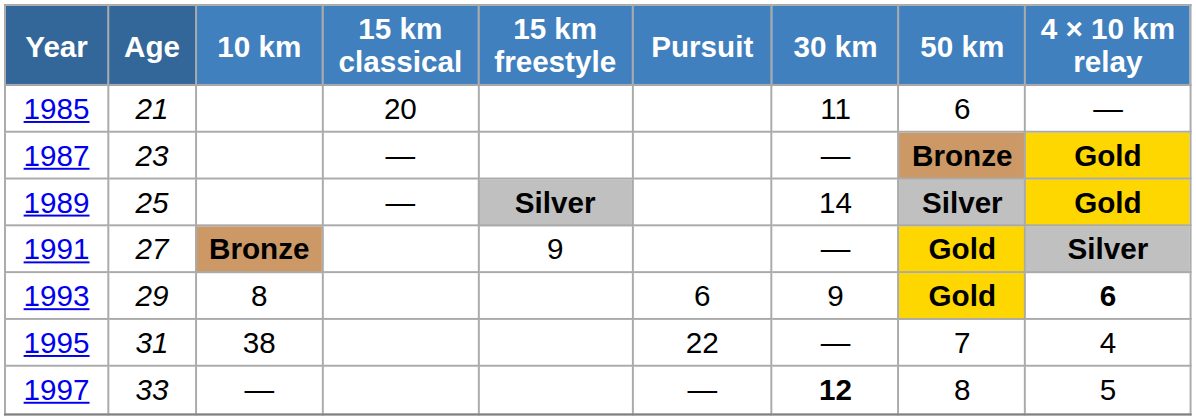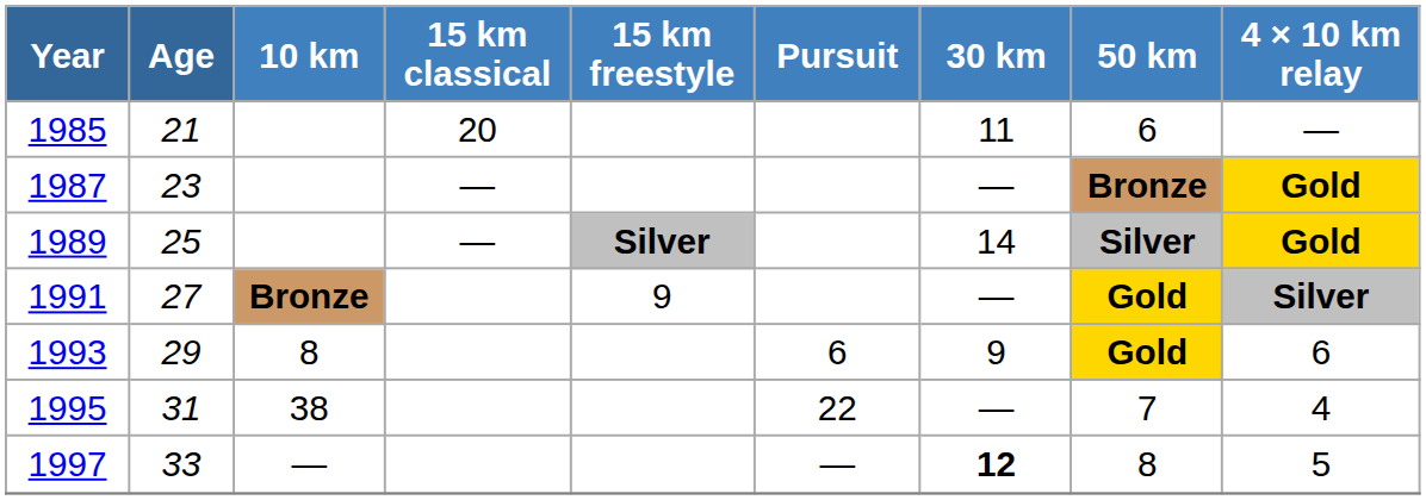1993 | 4 × 10 km relay: bold -> normal
